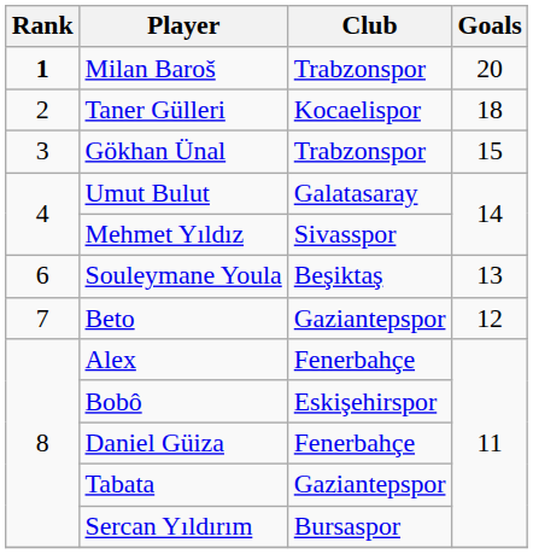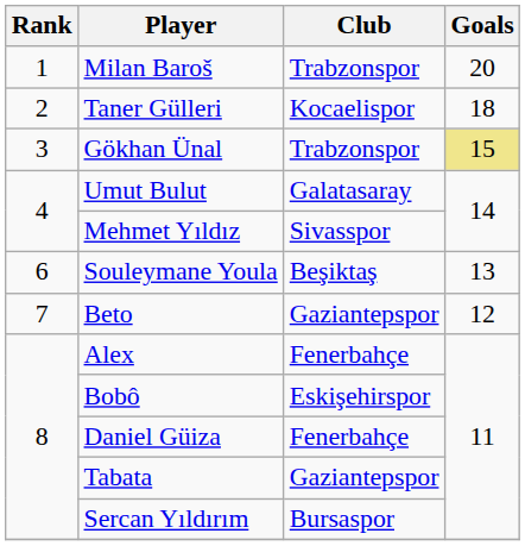Milan Baroš | Rank: bold -> normal
Gökhan Ünal | Goals: no background -> khaki background
